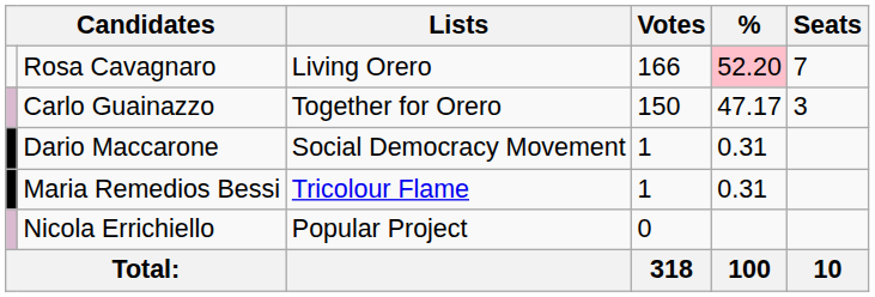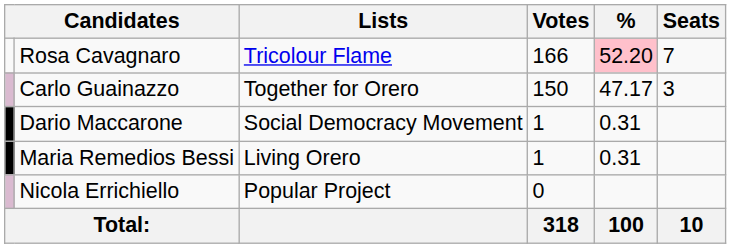Rosa Cavagnaro | Lists: Living Orero -> Tricolour Flame
Maria Remedios Bessi | Lists: Tricolour Flame -> Living Orero
